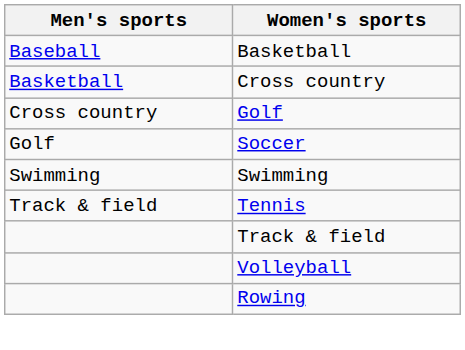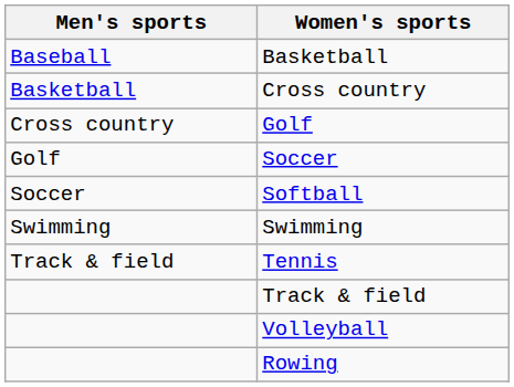+ row: Soccer | Softball
